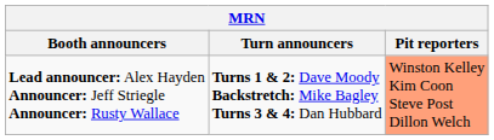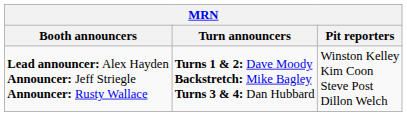row 3 | Pit reporters: lightsalmon background -> no background
